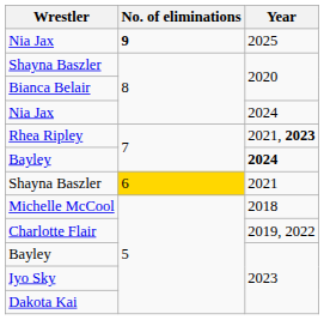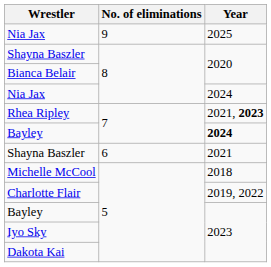Nia Jax / 2025 | No. of eliminations: bold -> normal
Shayna Baszler / 2021 | No. of eliminations: gold background -> no background
